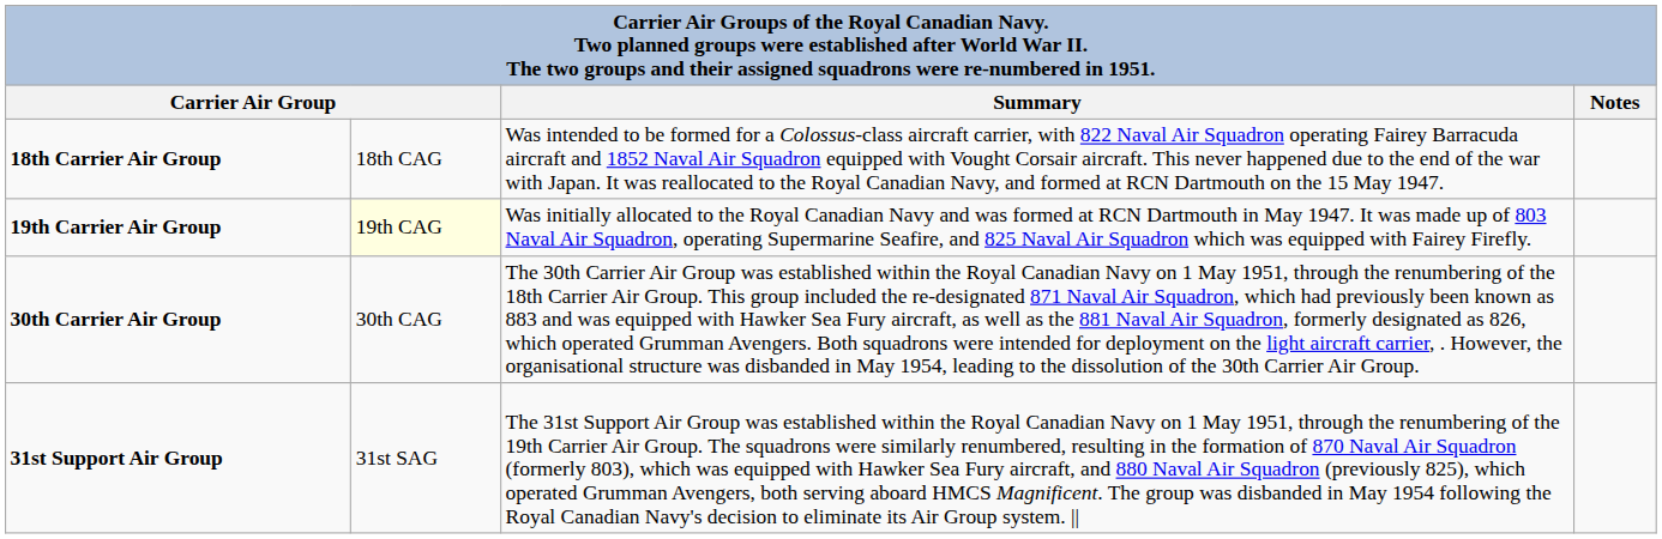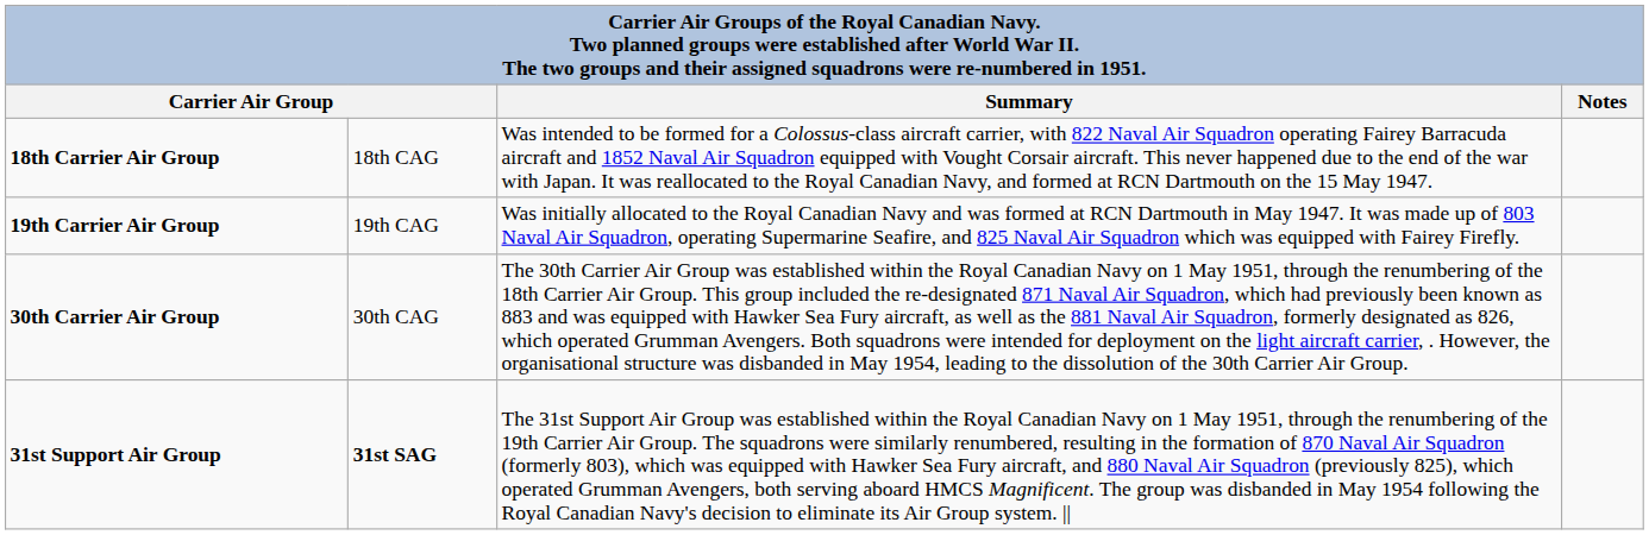19th Carrier Air Group | column 2: lightyellow background -> no background
31st Support Air Group | column 2: normal -> bold
